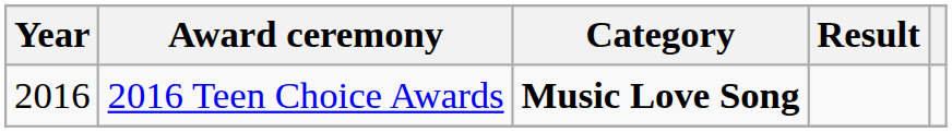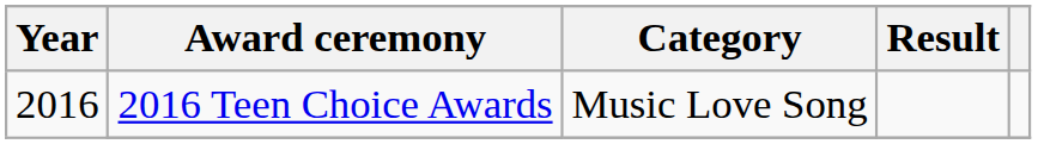2016 Teen Choice Awards | Category: bold -> normal
